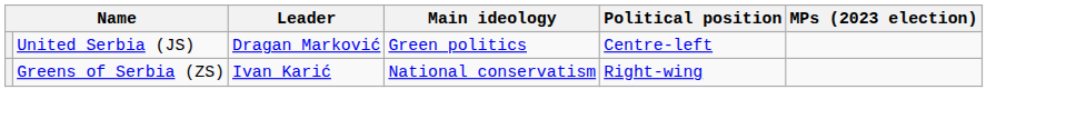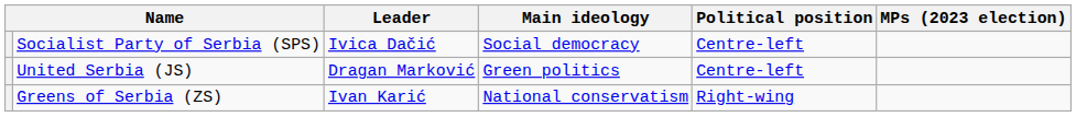+ row: Socialist Party of Serbia (SPS) | Ivica Dačić | Social democracy | Centre-left
